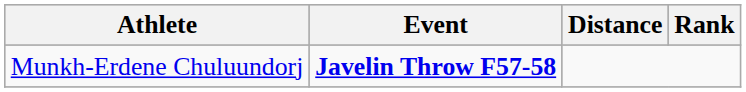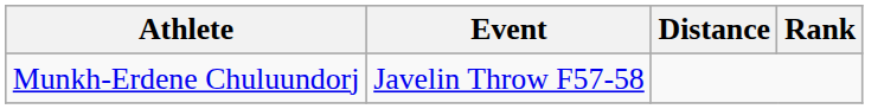Munkh-Erdene Chuluundorj | Event: bold -> normal
